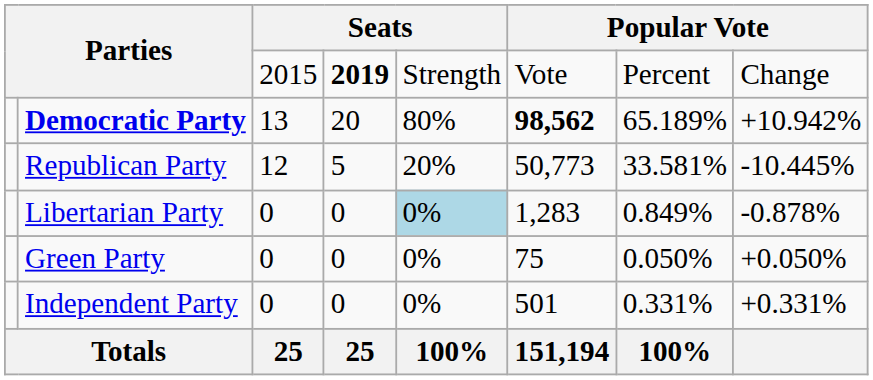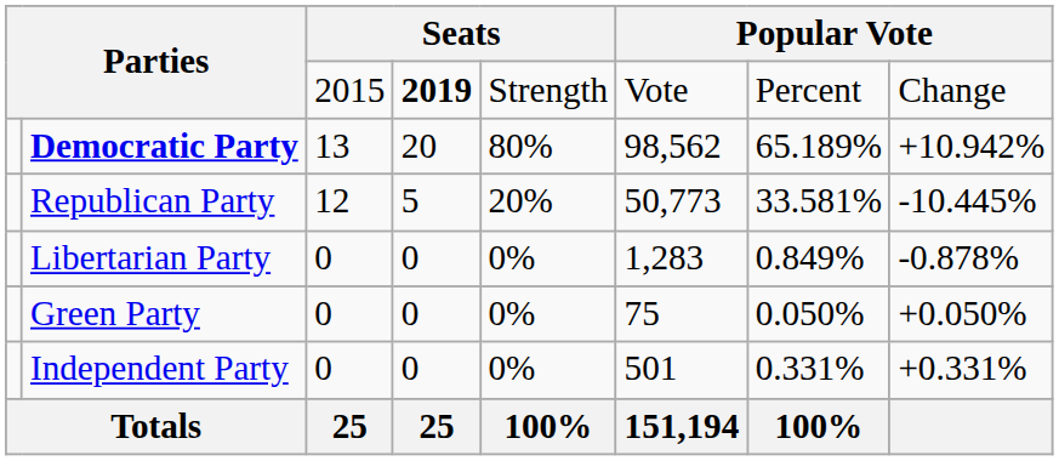Democratic Party | column 6: bold -> normal
Libertarian Party | column 5: lightblue background -> no background
